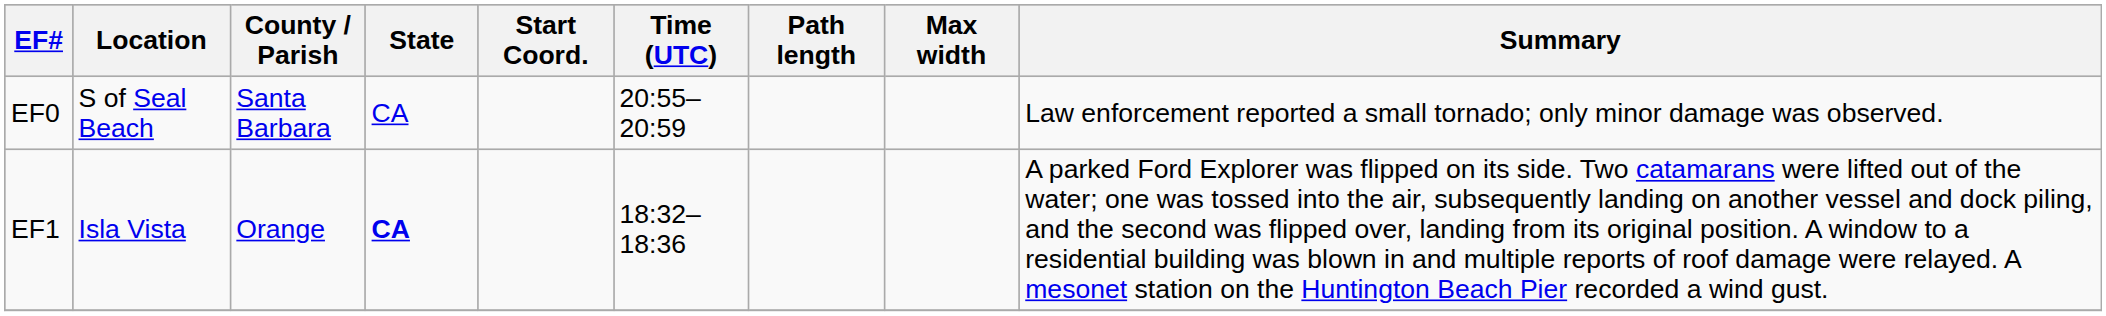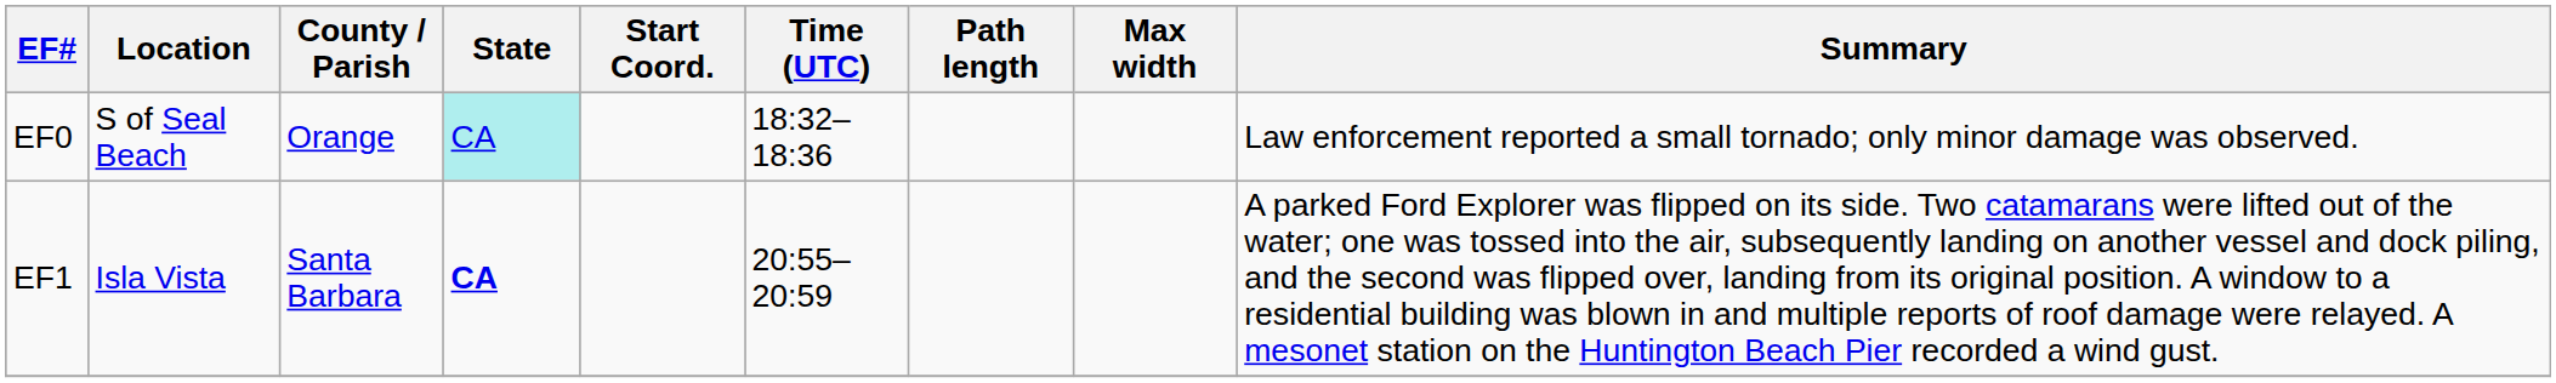EF0 | County / Parish: Santa Barbara -> Orange
EF0 | State: no background -> paleturquoise background
EF0 | Time (UTC): 20:55–20:59 -> 18:32–18:36
EF1 | County / Parish: Orange -> Santa Barbara
EF1 | Time (UTC): 18:32–18:36 -> 20:55–20:59
